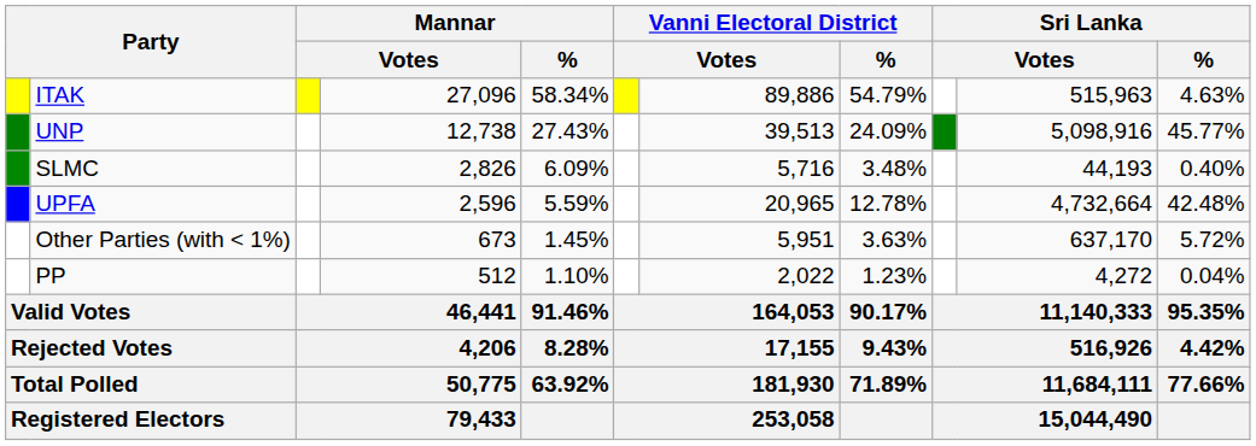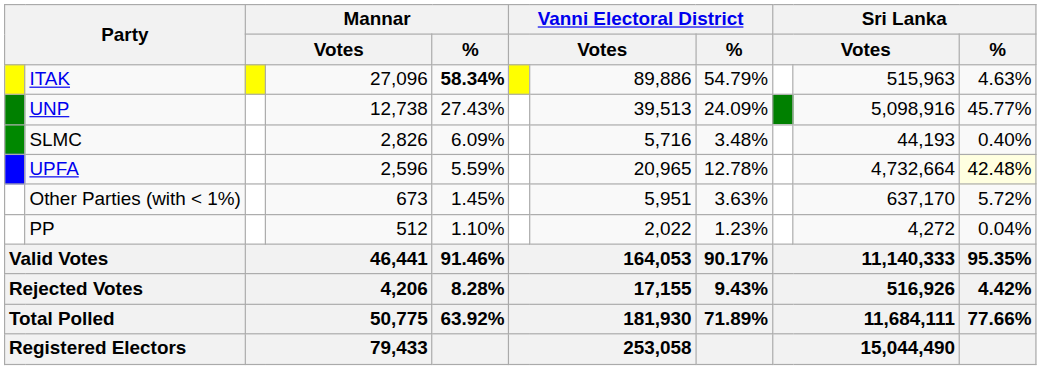ITAK | Mannar / %: normal -> bold
UPFA | Sri Lanka / %: no background -> lightyellow background
